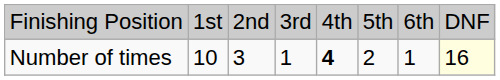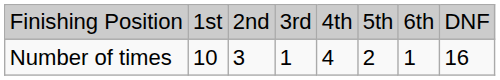Number of times | column 5: bold -> normal
Number of times | column 8: lightyellow background -> no background
